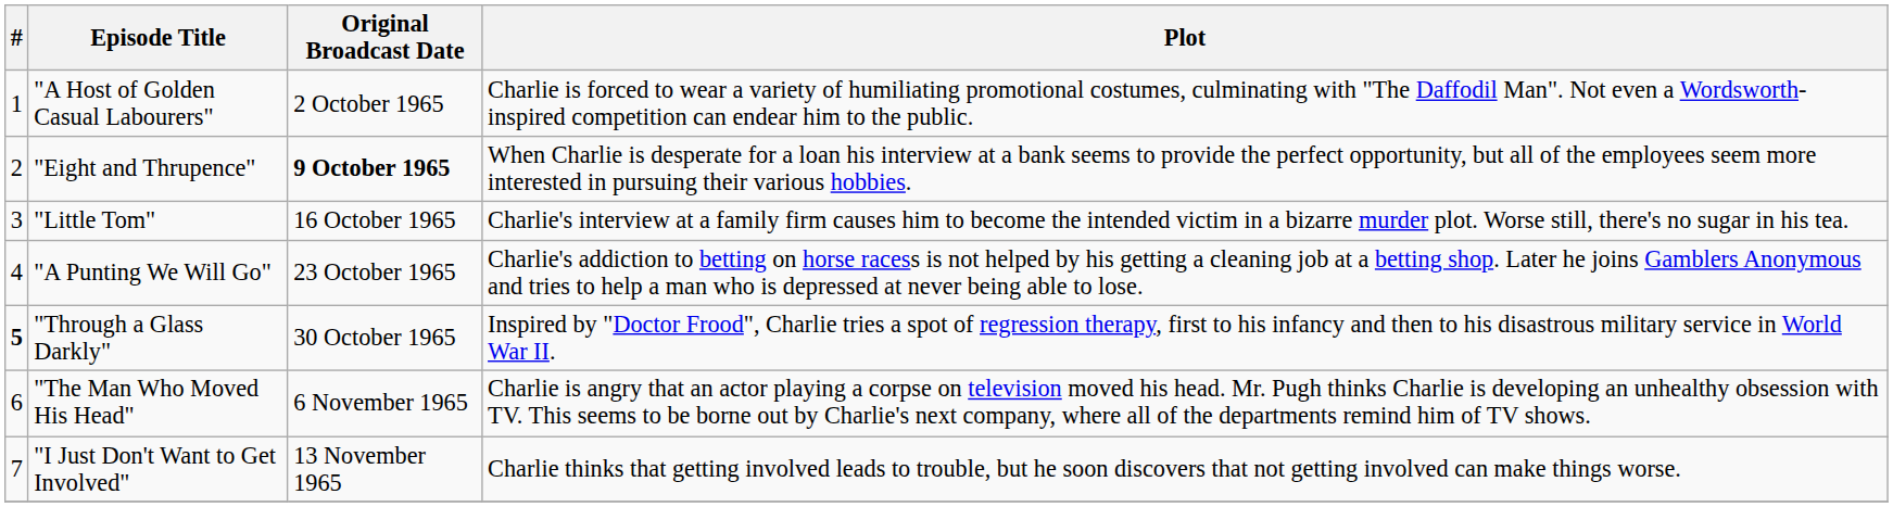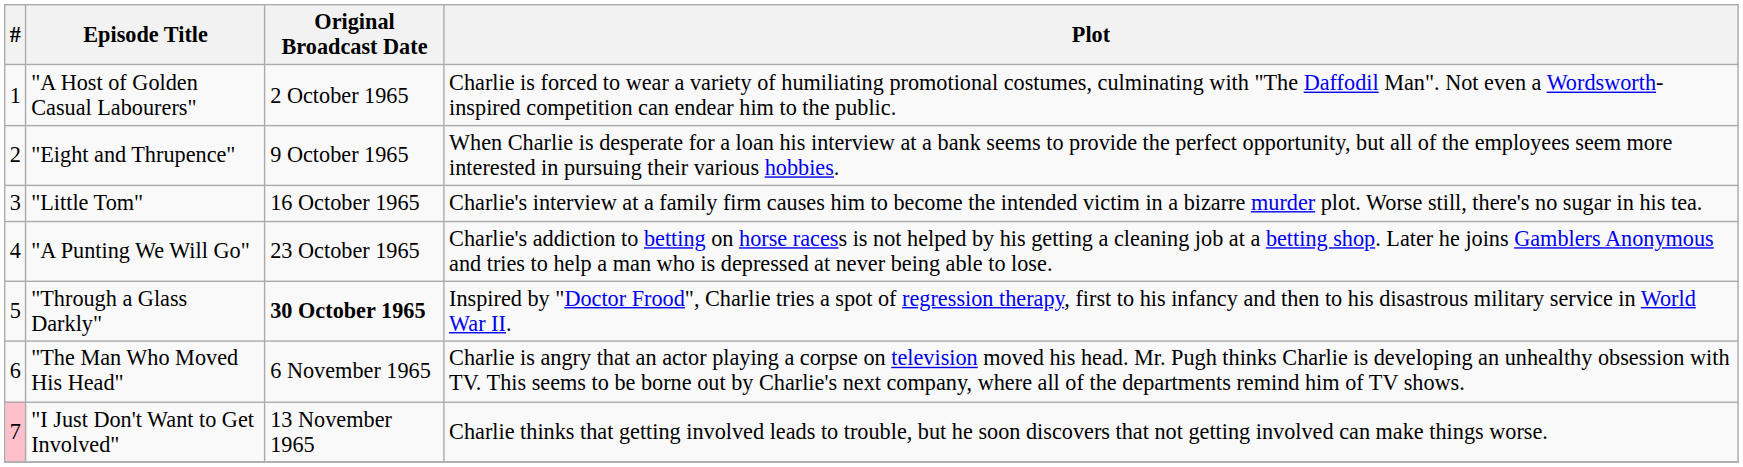"Eight and Thrupence" | Original Broadcast Date: bold -> normal
"Through a Glass Darkly" | #: bold -> normal
"Through a Glass Darkly" | Original Broadcast Date: normal -> bold
"I Just Don't Want to Get Involved" | #: no background -> pink background
